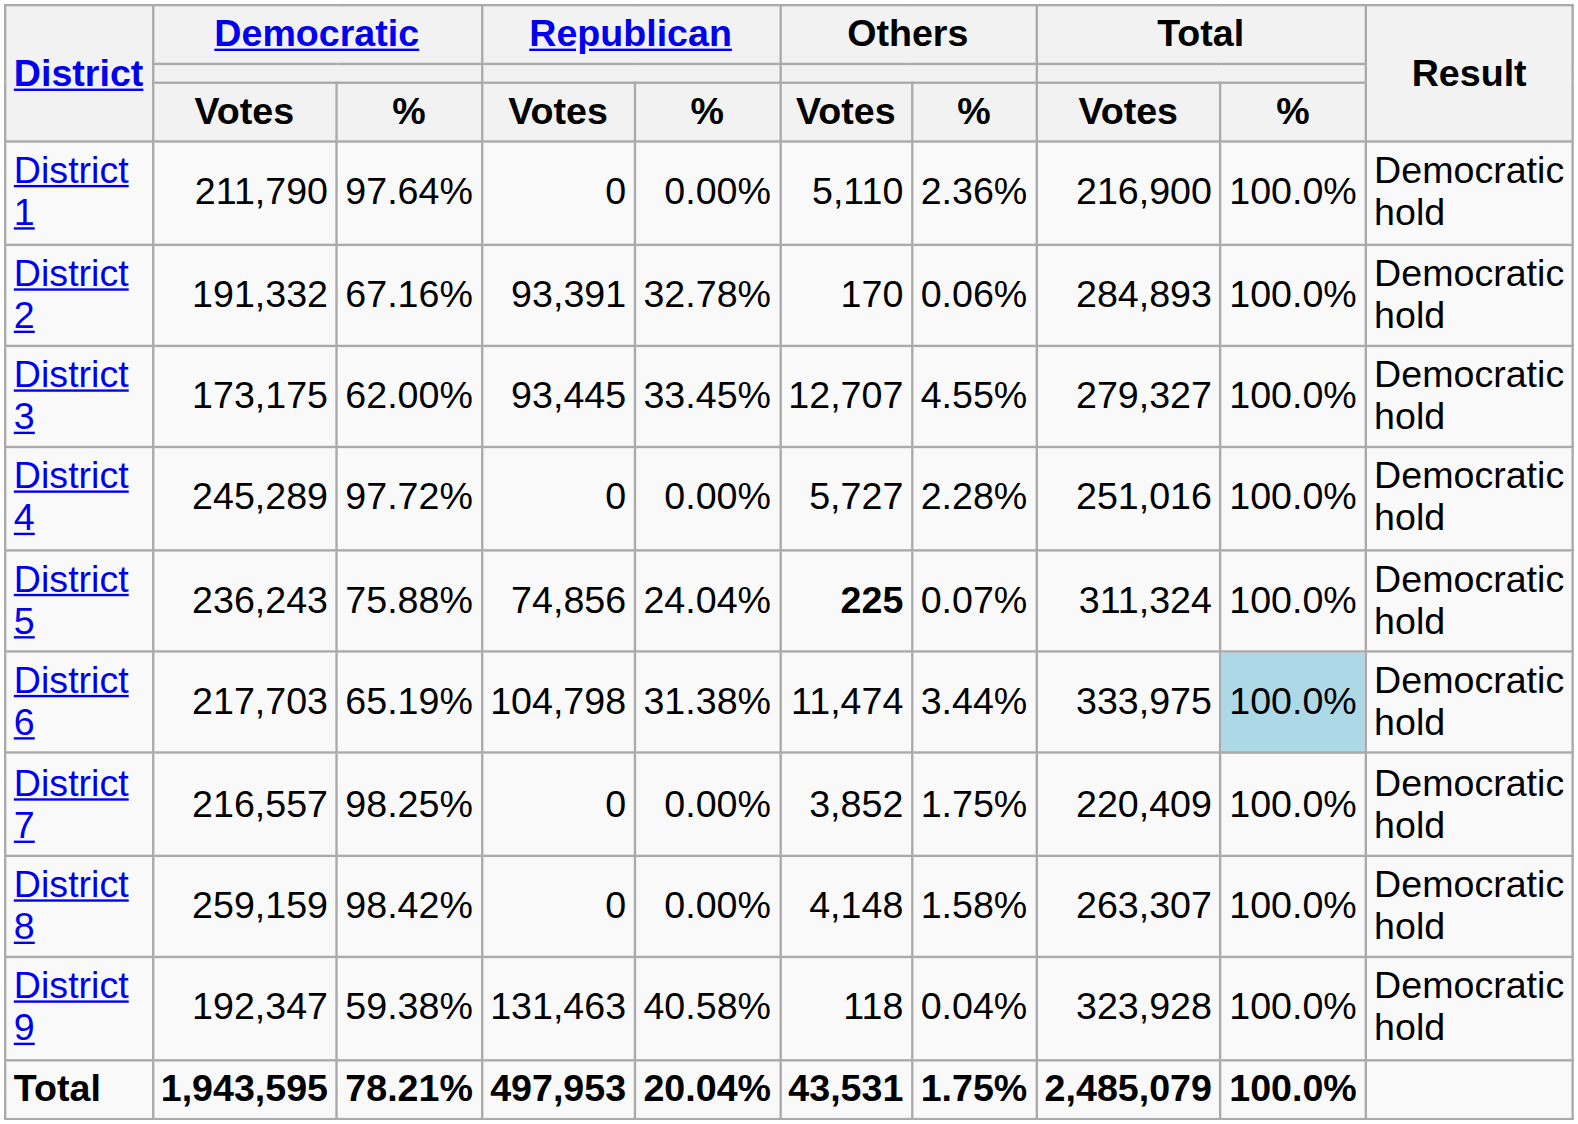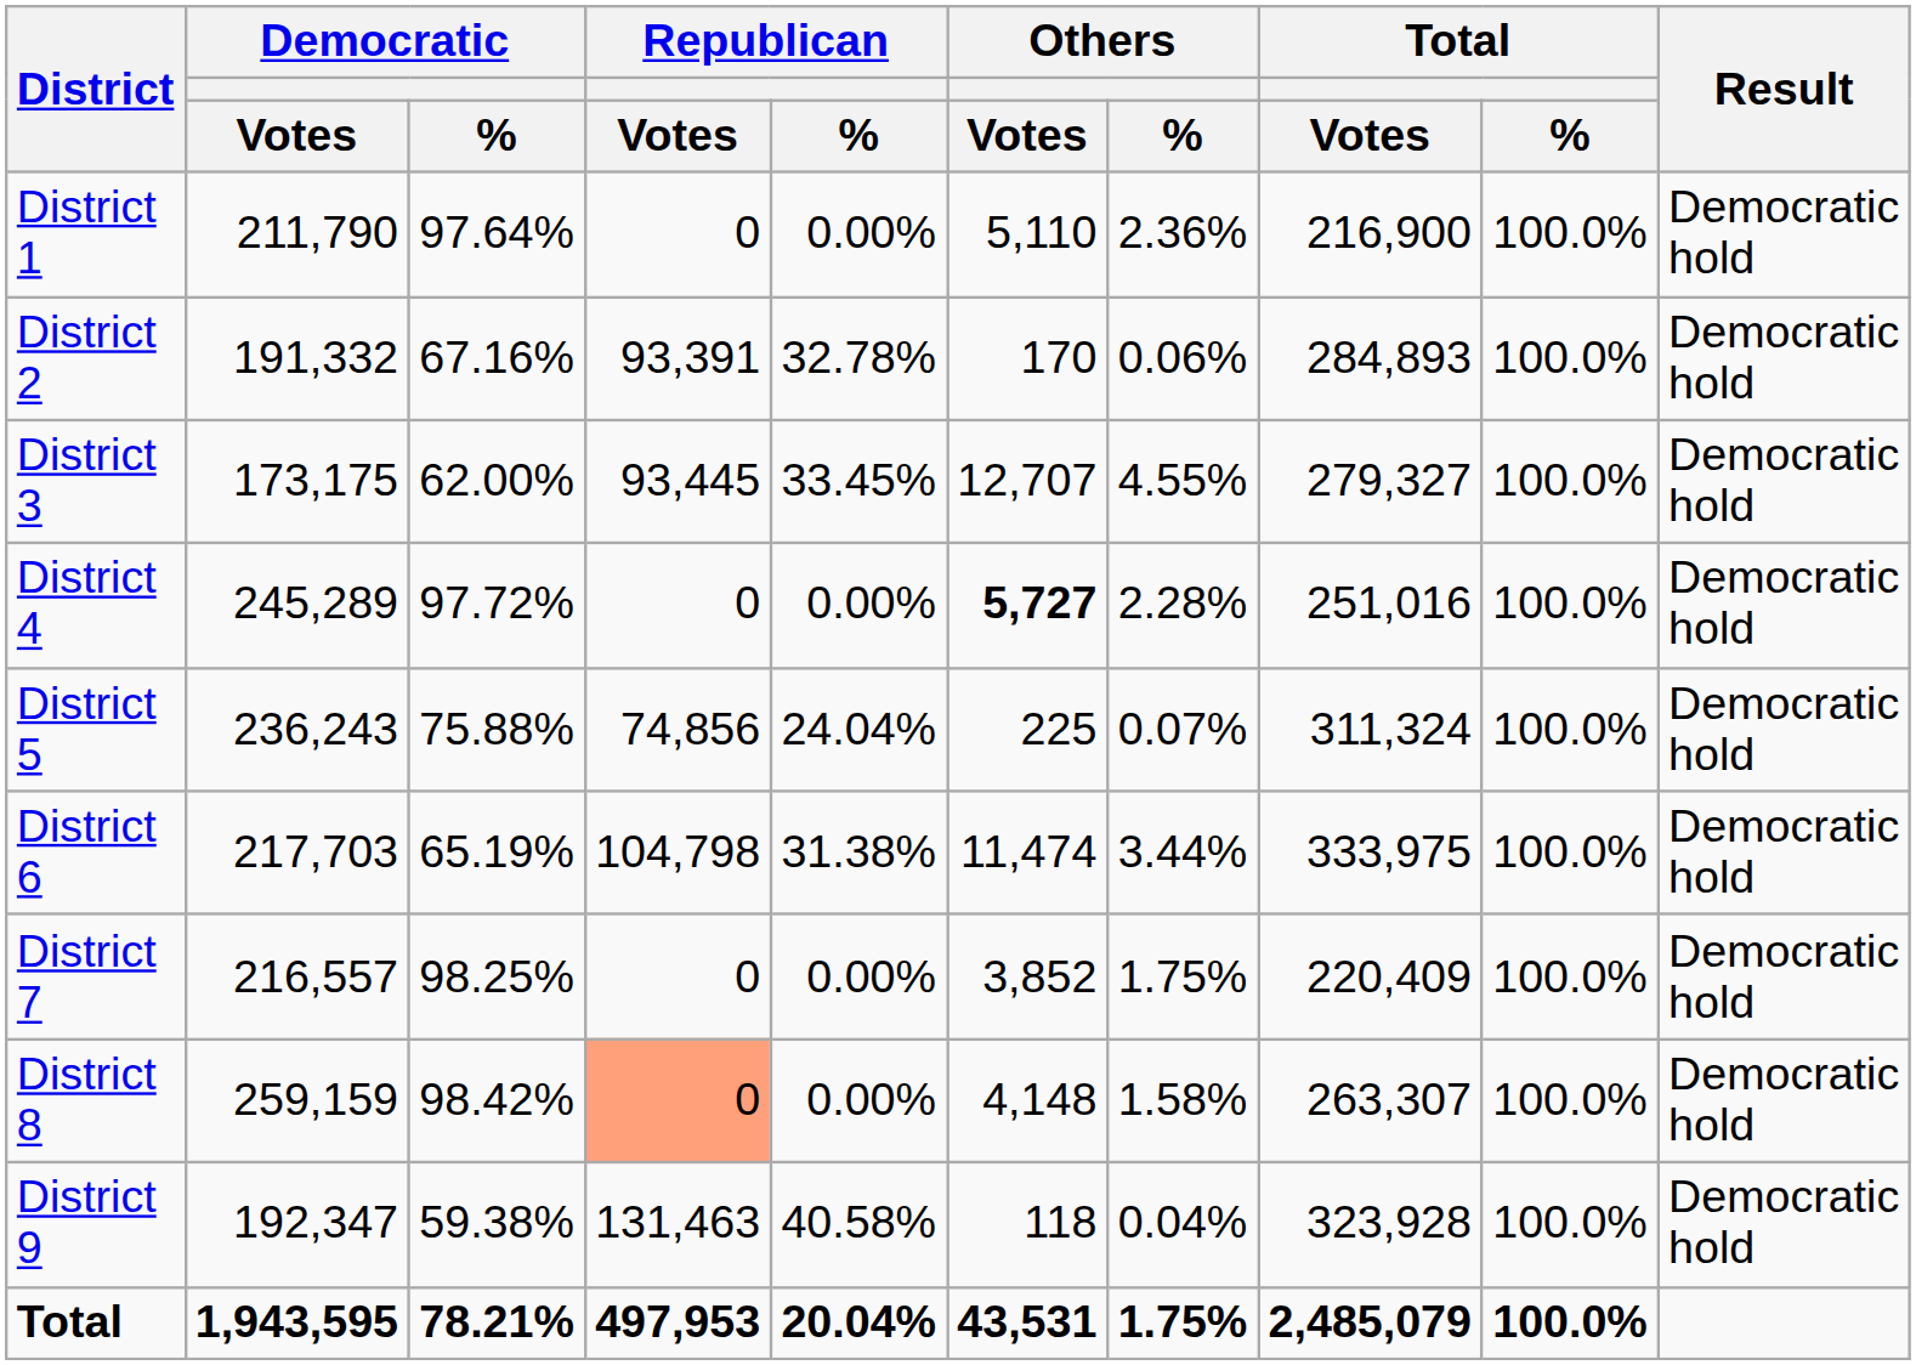District 4 | Others / Votes: normal -> bold
District 5 | Others / Votes: bold -> normal
District 6 | Total / %: lightblue background -> no background
District 8 | Republican / Votes: no background -> lightsalmon background
